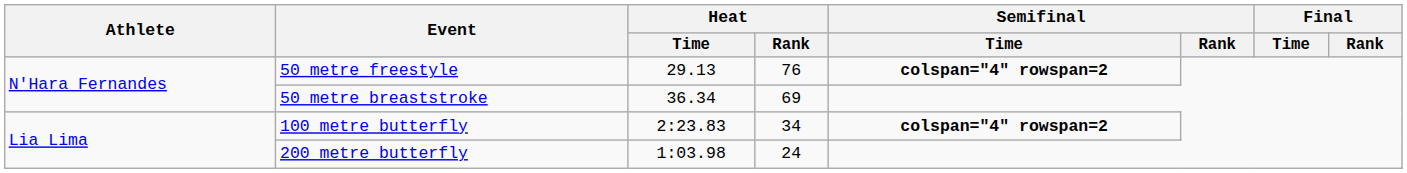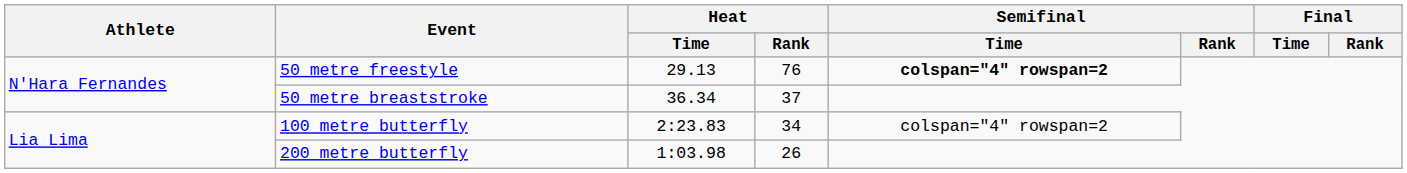50 metre breaststroke | Heat / Rank: 69 -> 37
100 metre butterfly | Semifinal / Time: bold -> normal
200 metre butterfly | Heat / Rank: 24 -> 26
